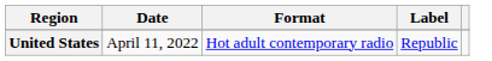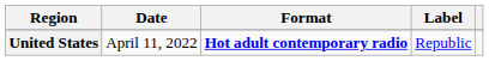United States | Format: normal -> bold
